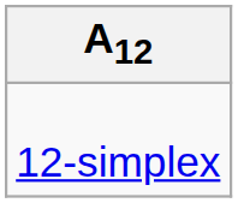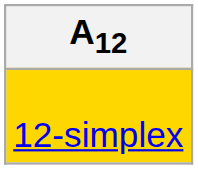row 2 | column 1: no background -> gold background
